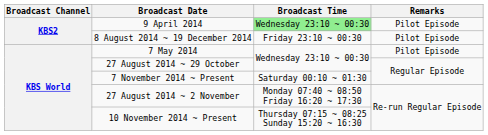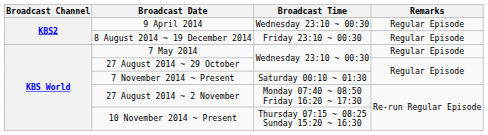9 April 2014 | Broadcast Time: lightgreen background -> no background
9 April 2014 | Remarks: Pilot Episode -> Regular Episode
8 August 2014 ~ 19 December 2014 | Remarks: Pilot Episode -> Regular Episode
7 May 2014 | Remarks: Pilot Episode -> Regular Episode
